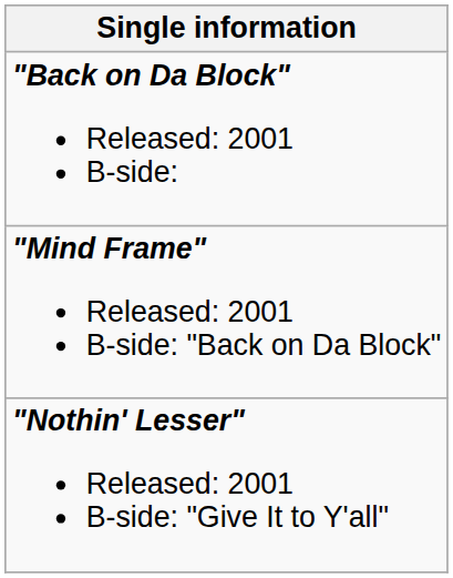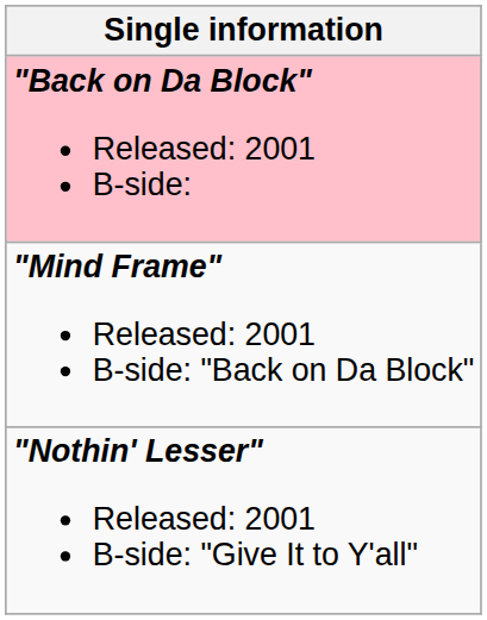row 2 | column 1: no background -> pink background
